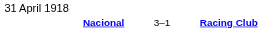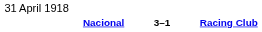Nacional | column 2: normal -> bold
